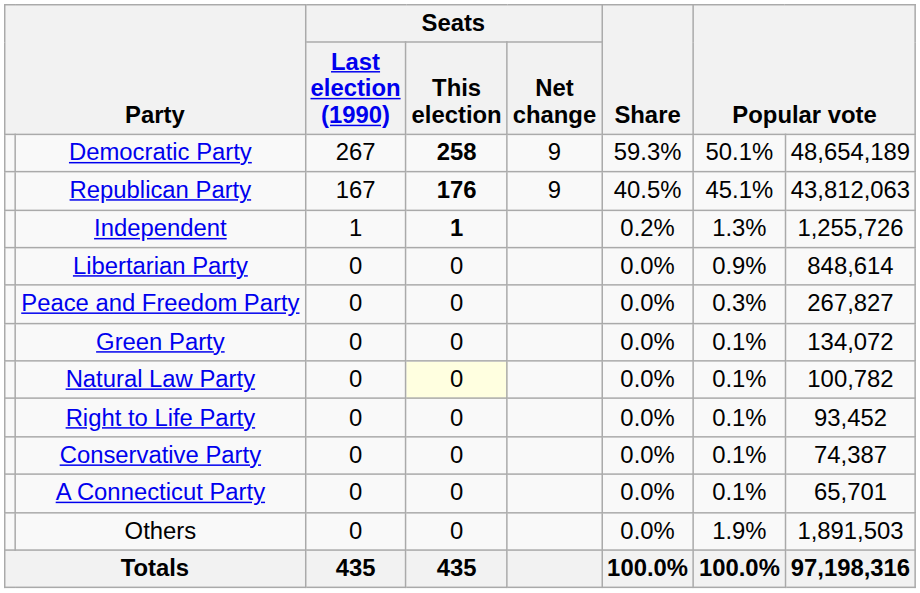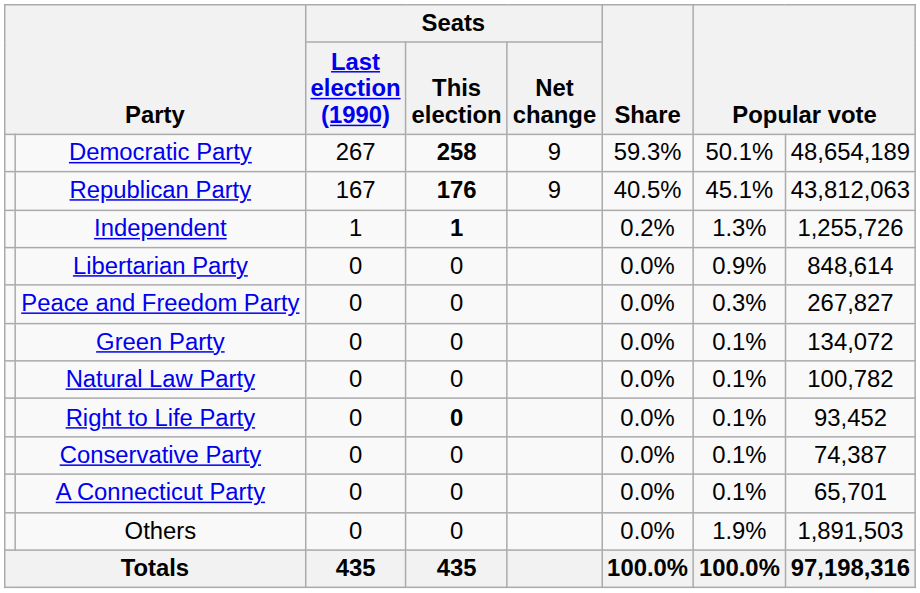Natural Law Party | Seats / This election: lightyellow background -> no background
Right to Life Party | Seats / This election: normal -> bold
